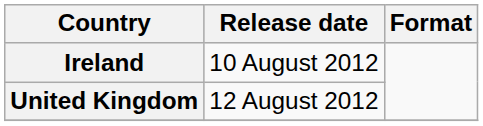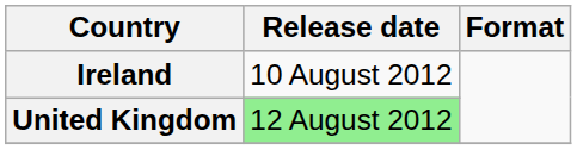United Kingdom | Release date: no background -> lightgreen background
